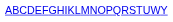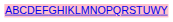row 1 | column 1: no background -> pink background
